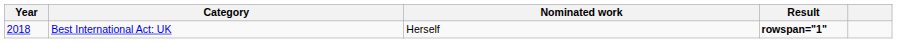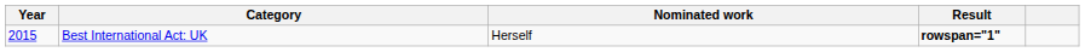Best International Act: UK | Year: 2018 -> 2015
